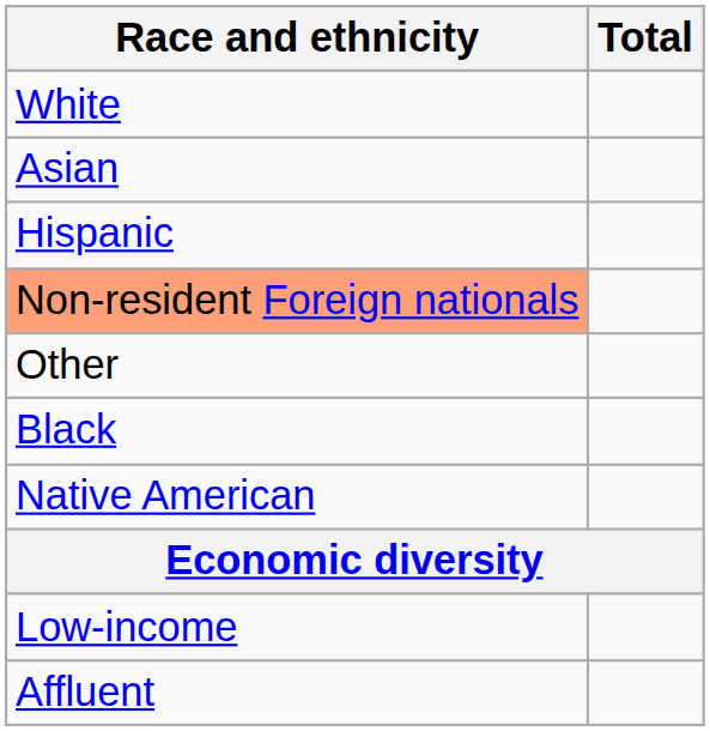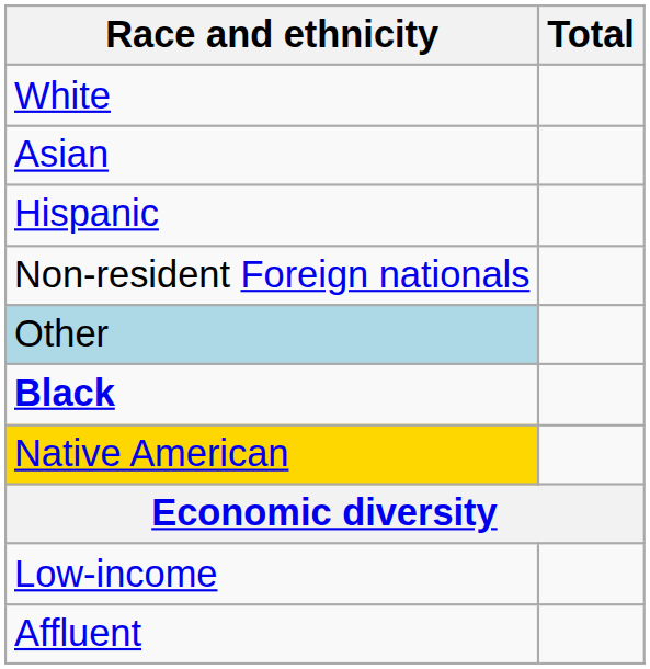Non-resident Foreign nationals | Race and ethnicity: lightsalmon background -> no background
Other | Race and ethnicity: no background -> lightblue background
Black | Race and ethnicity: normal -> bold
Native American | Race and ethnicity: no background -> gold background
